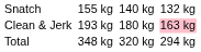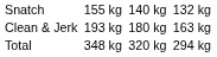Clean & Jerk | column 4: pink background -> no background
